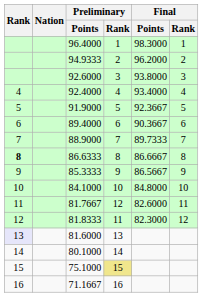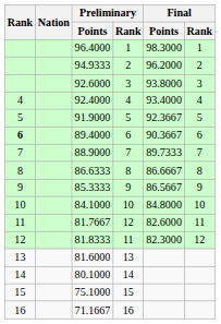89.4000 | Rank: normal -> bold
86.6333 | Rank: bold -> normal
81.6000 | Rank: lavender background -> no background
75.1000 | Preliminary / Rank: khaki background -> no background
